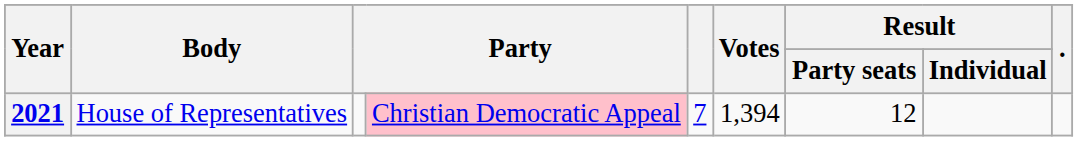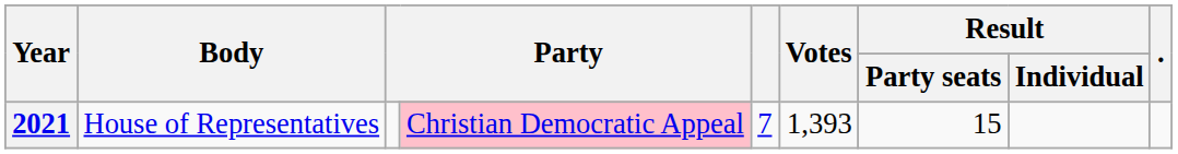2021 | Votes: 1,394 -> 1,393
2021 | Result / Party seats: 12 -> 15
